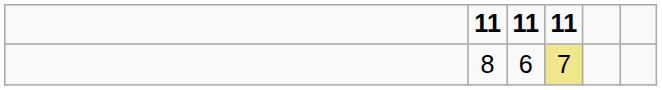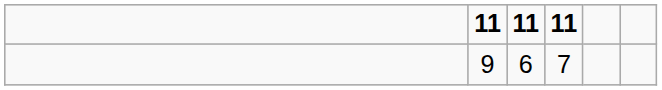row 2 | column 2: 8 -> 9
row 2 | column 4: khaki background -> no background
